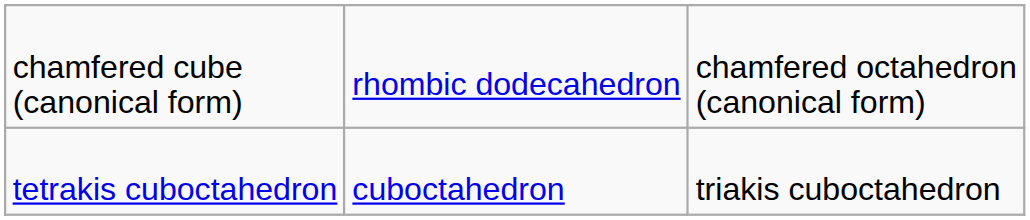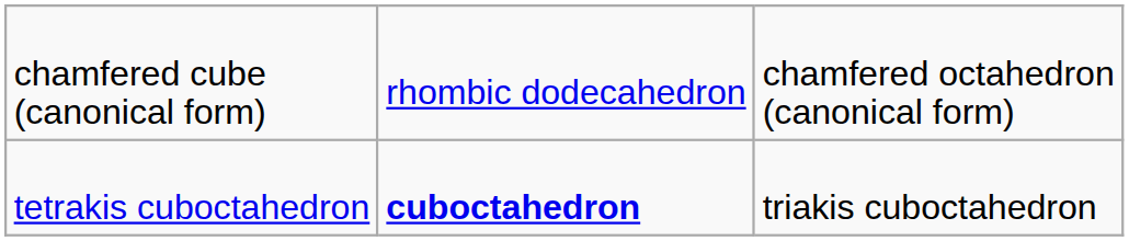tetrakis cuboctahedron | column 2: normal -> bold
